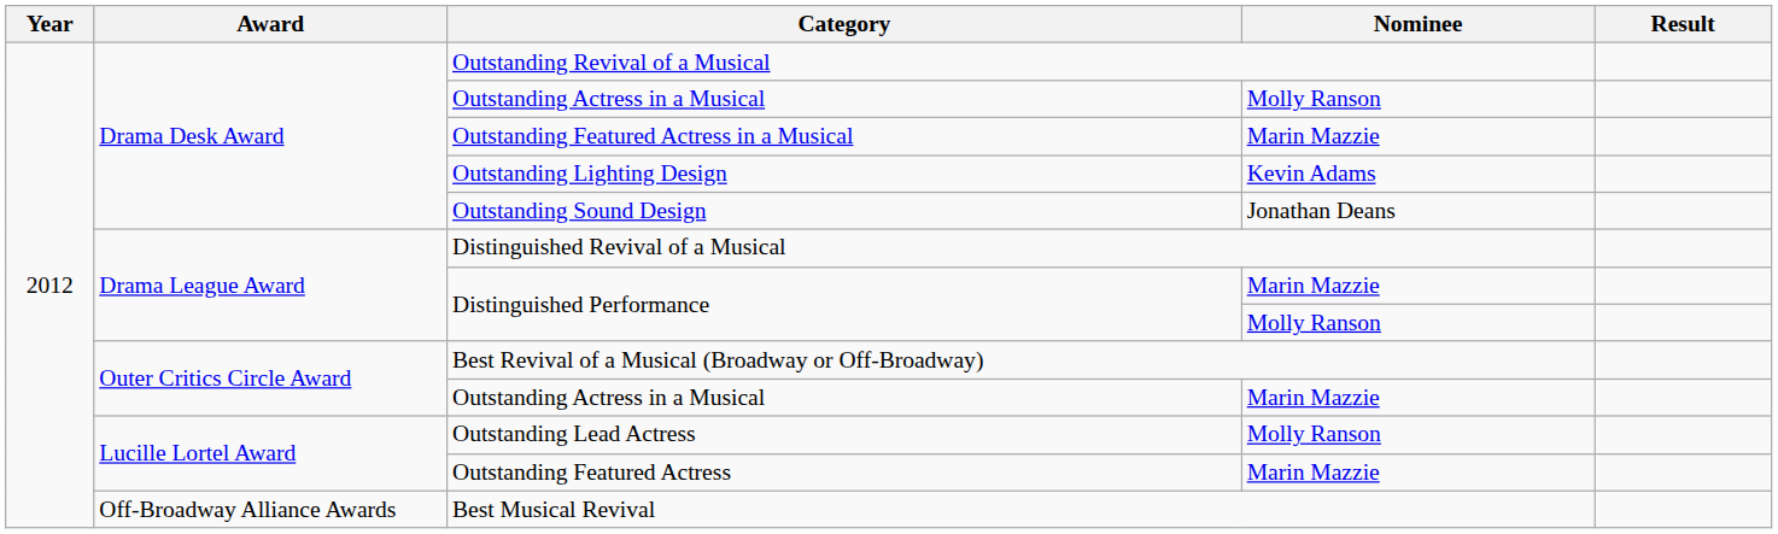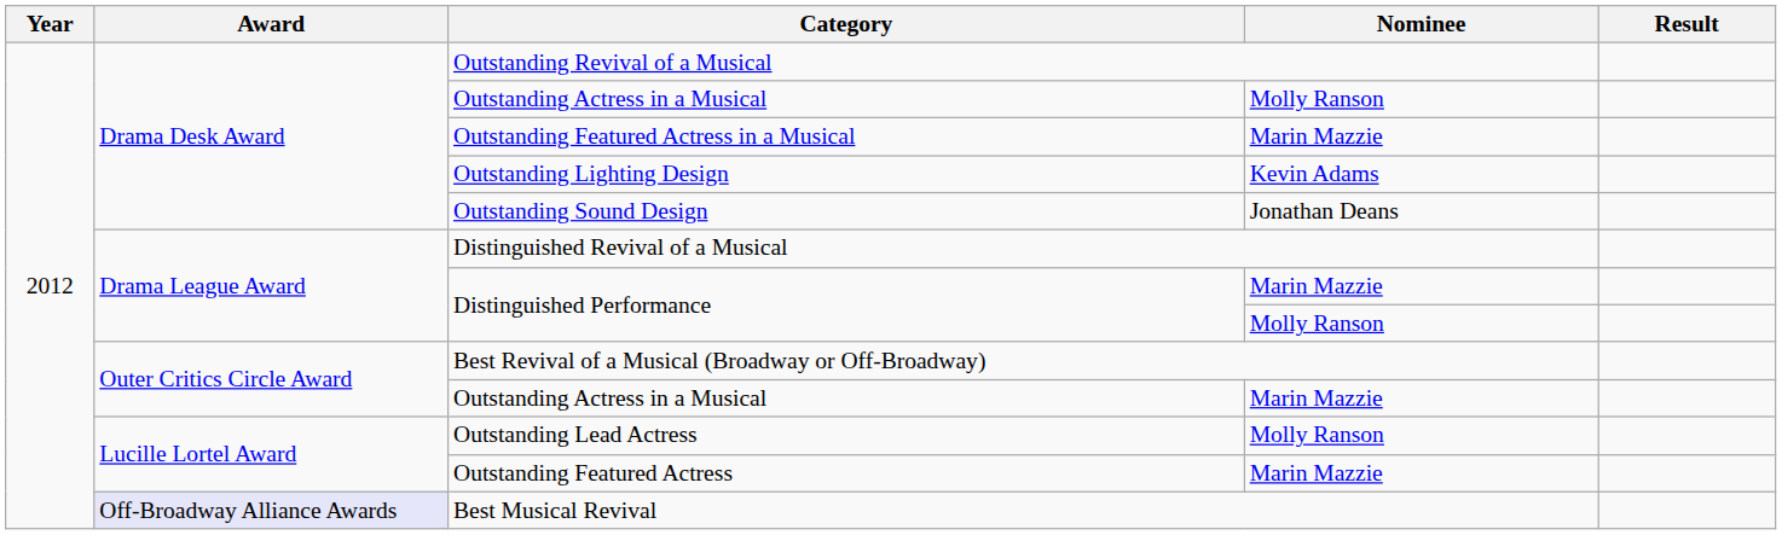Best Musical Revival | Award: no background -> lavender background
